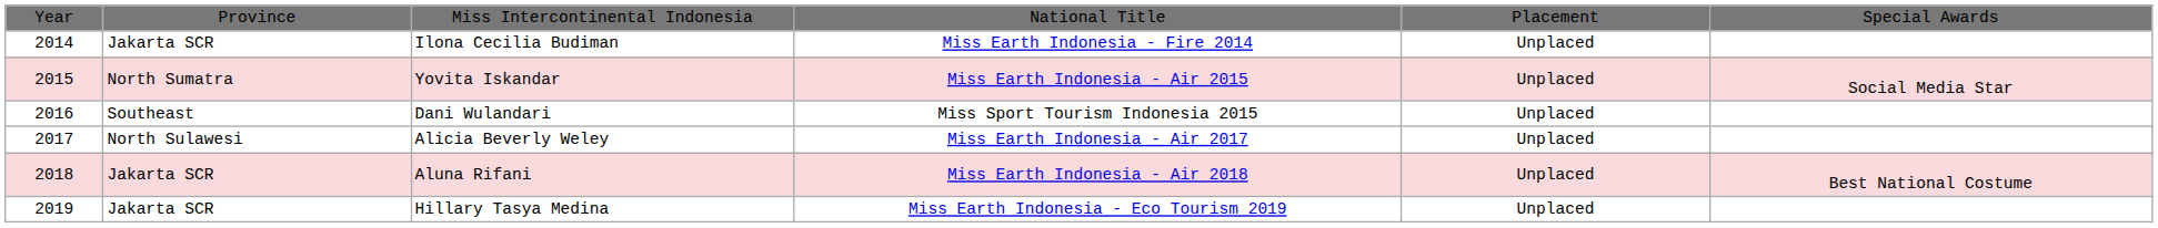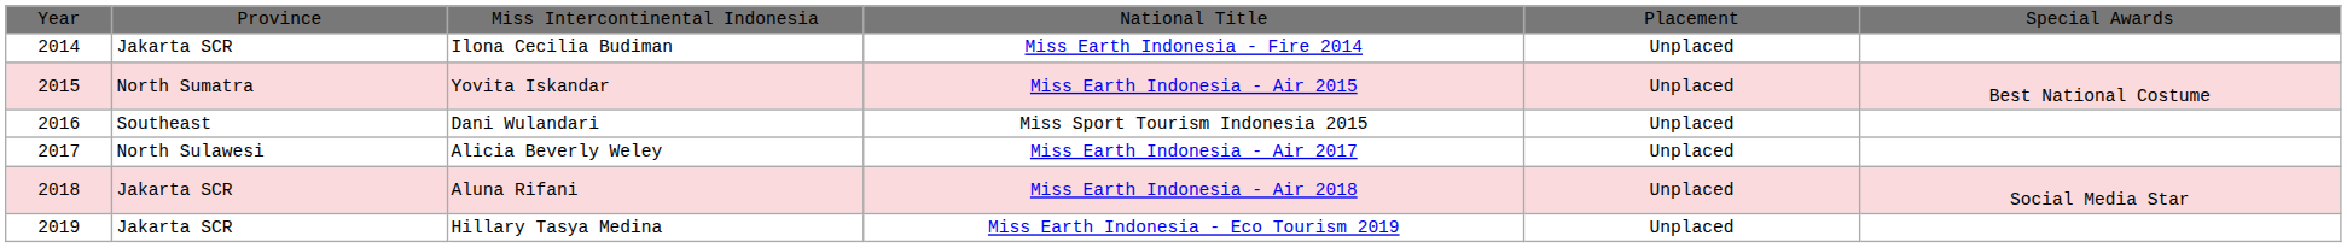Yovita Iskandar | column 6: Social Media Star -> Best National Costume
Aluna Rifani | column 6: Best National Costume -> Social Media Star
